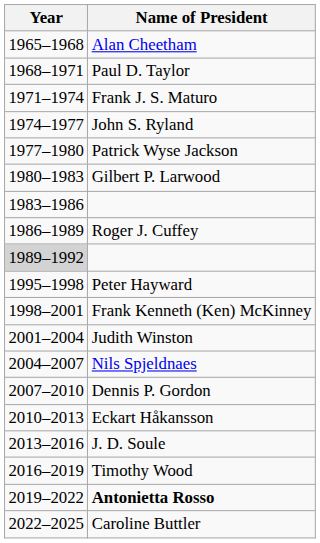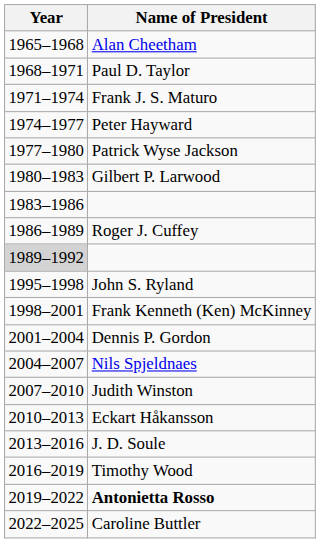row 5 | Name of President: John S. Ryland -> Peter Hayward
row 11 | Name of President: Peter Hayward -> John S. Ryland
row 13 | Name of President: Judith Winston -> Dennis P. Gordon
row 15 | Name of President: Dennis P. Gordon -> Judith Winston
